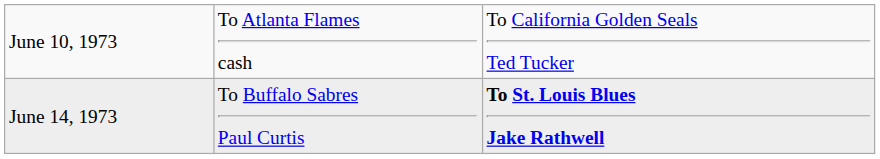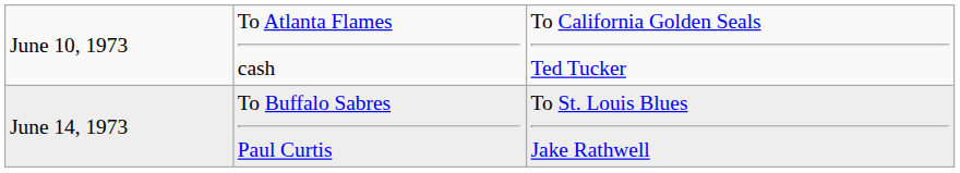June 14, 1973 | column 3: bold -> normal
